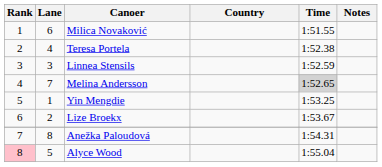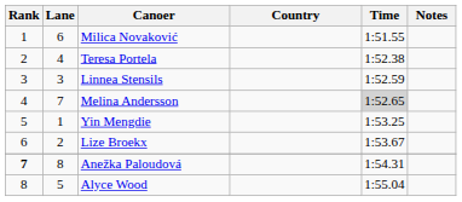Anežka Paloudová | Rank: normal -> bold
Alyce Wood | Rank: pink background -> no background
